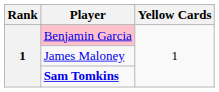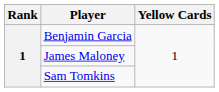Benjamin Garcia | Player: pink background -> no background
Sam Tomkins | Player: bold -> normal
